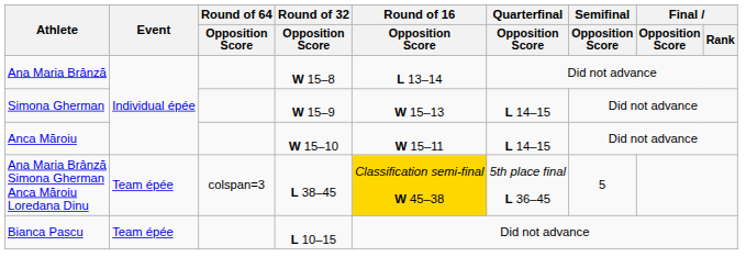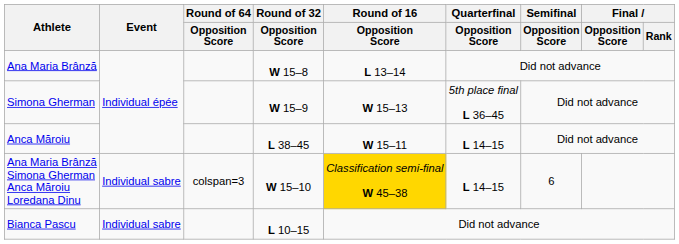Simona Gherman | Quarterfinal / Opposition Score: L 14–15 -> 5th place final L 36–45
Anca Măroiu | Round of 32 / Opposition Score: W 15–10 -> L 38–45
Ana Maria Brânză Simona Gherman Anca Măroiu Loredana Dinu | Event: Team épée -> Individual sabre
Ana Maria Brânză Simona Gherman Anca Măroiu Loredana Dinu | Round of 32 / Opposition Score: L 38–45 -> W 15–10
Ana Maria Brânză Simona Gherman Anca Măroiu Loredana Dinu | Quarterfinal / Opposition Score: 5th place final L 36–45 -> L 14–15
Ana Maria Brânză Simona Gherman Anca Măroiu Loredana Dinu | Semifinal / Opposition Score: 5 -> 6
Bianca Pascu | Event: Team épée -> Individual sabre
